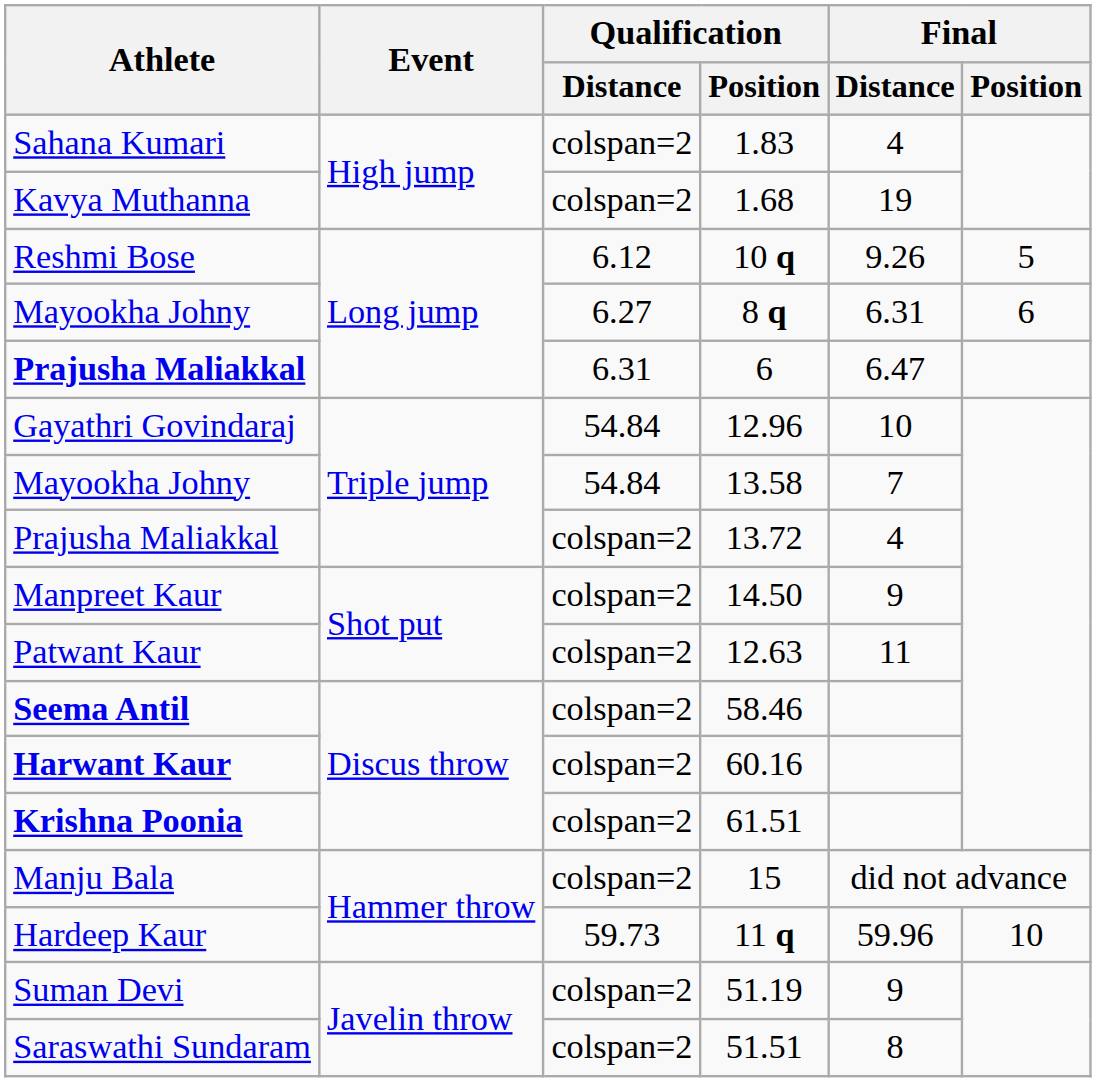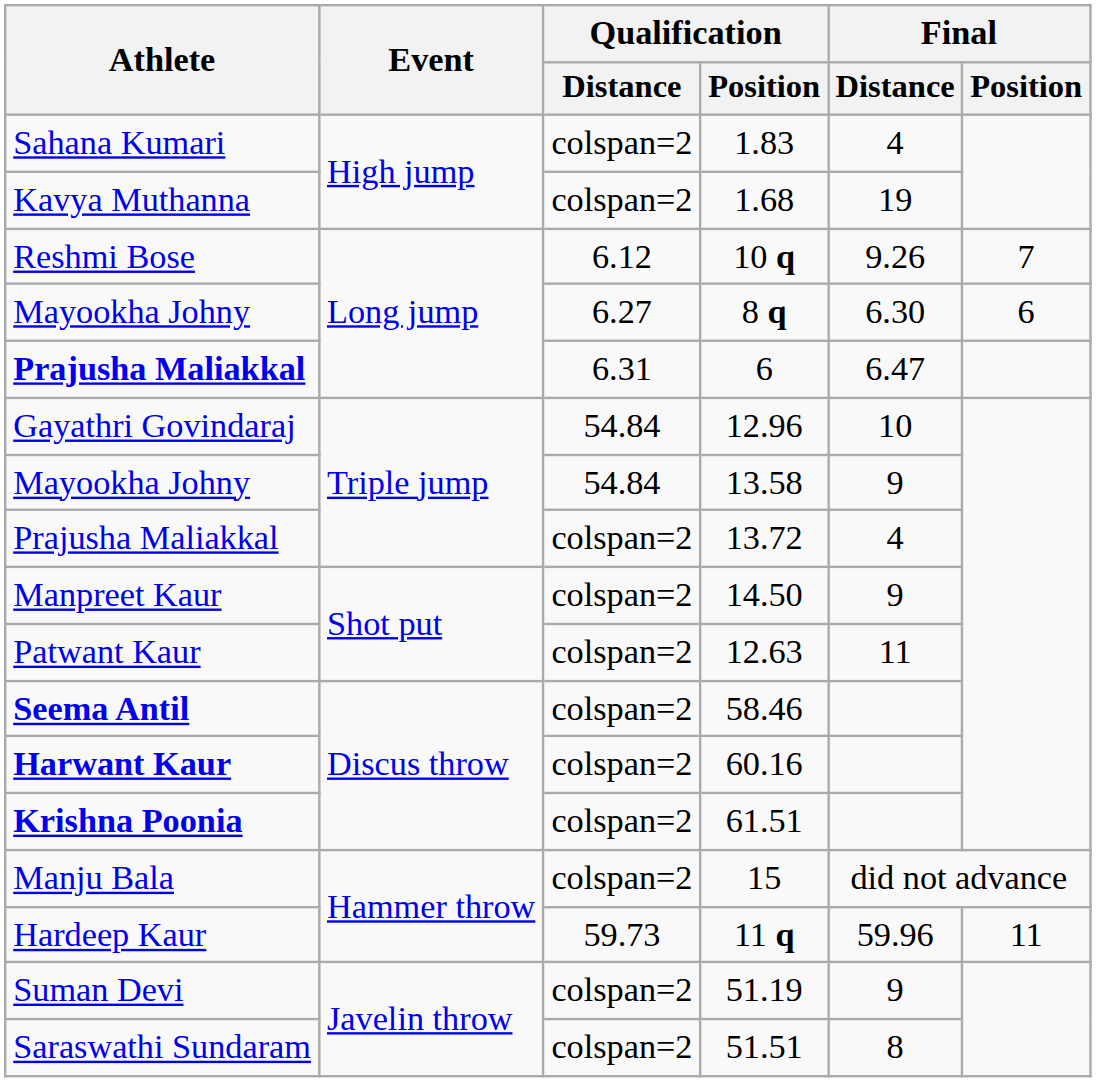10 q | Final / Position: 5 -> 7
8 q | Final / Distance: 6.31 -> 6.30
13.58 | Final / Distance: 7 -> 9
11 q | Final / Position: 10 -> 11
